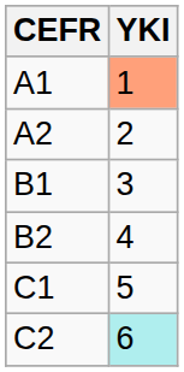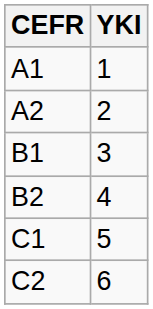A1 | YKI: lightsalmon background -> no background
C2 | YKI: paleturquoise background -> no background
